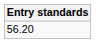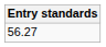row 2 | column 1: 56.20 -> 56.27
